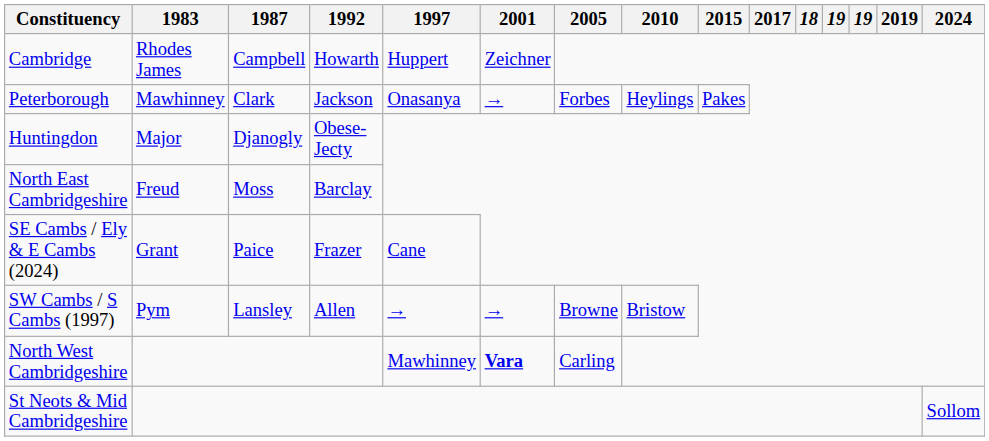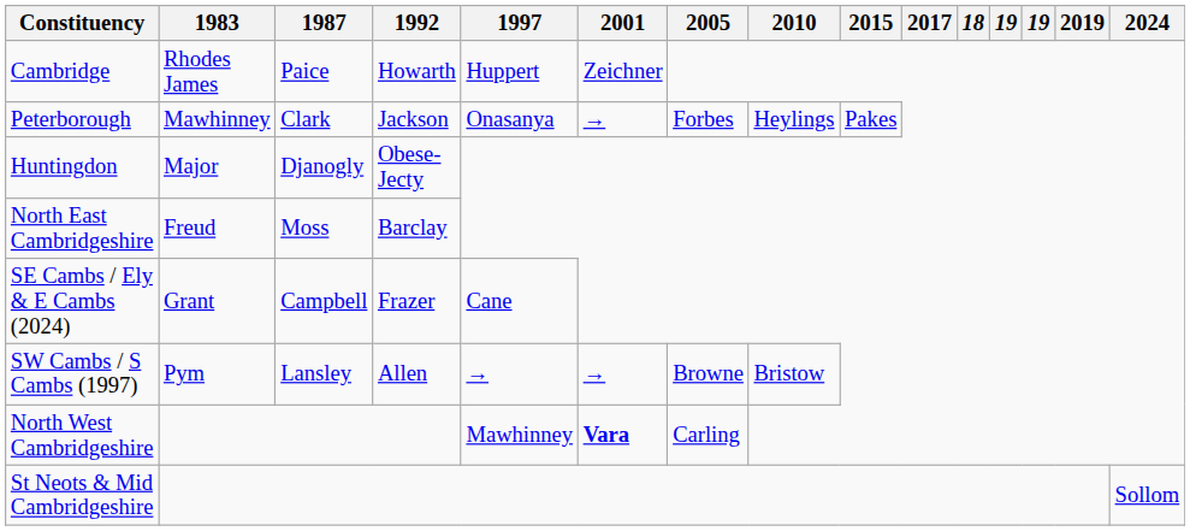Cambridge | 1987: Campbell -> Paice
SE Cambs / Ely & E Cambs (2024) | 1987: Paice -> Campbell
